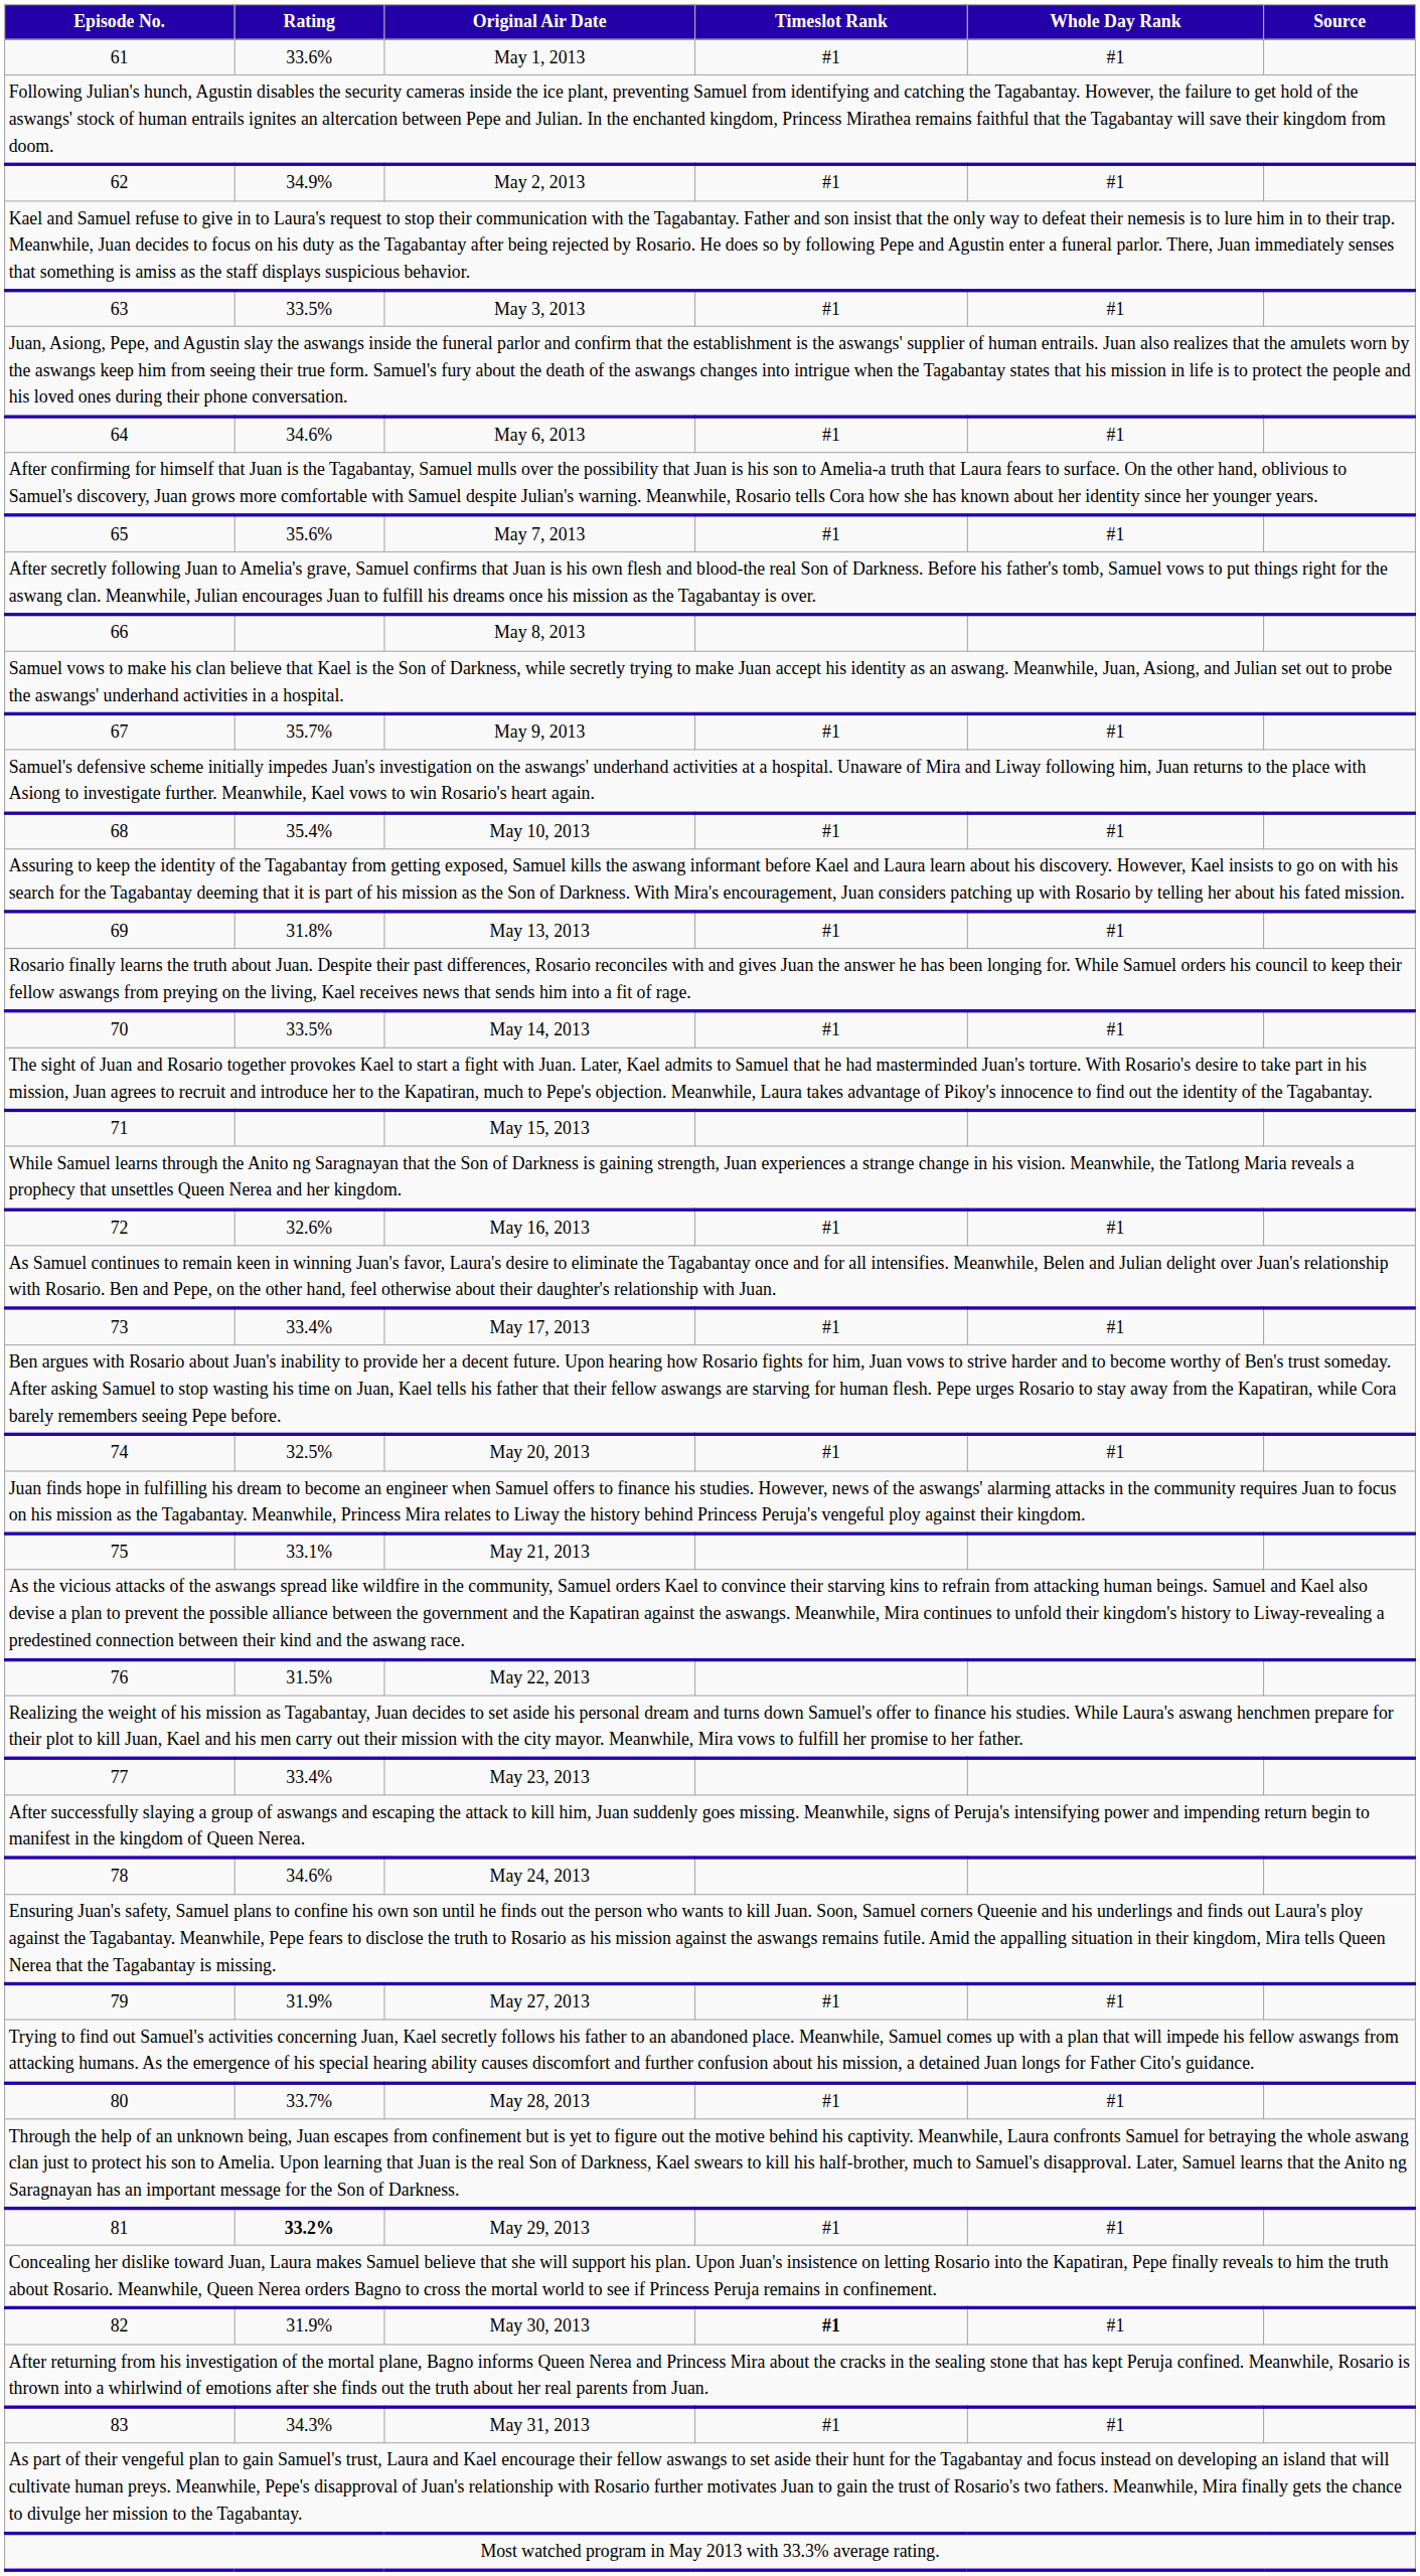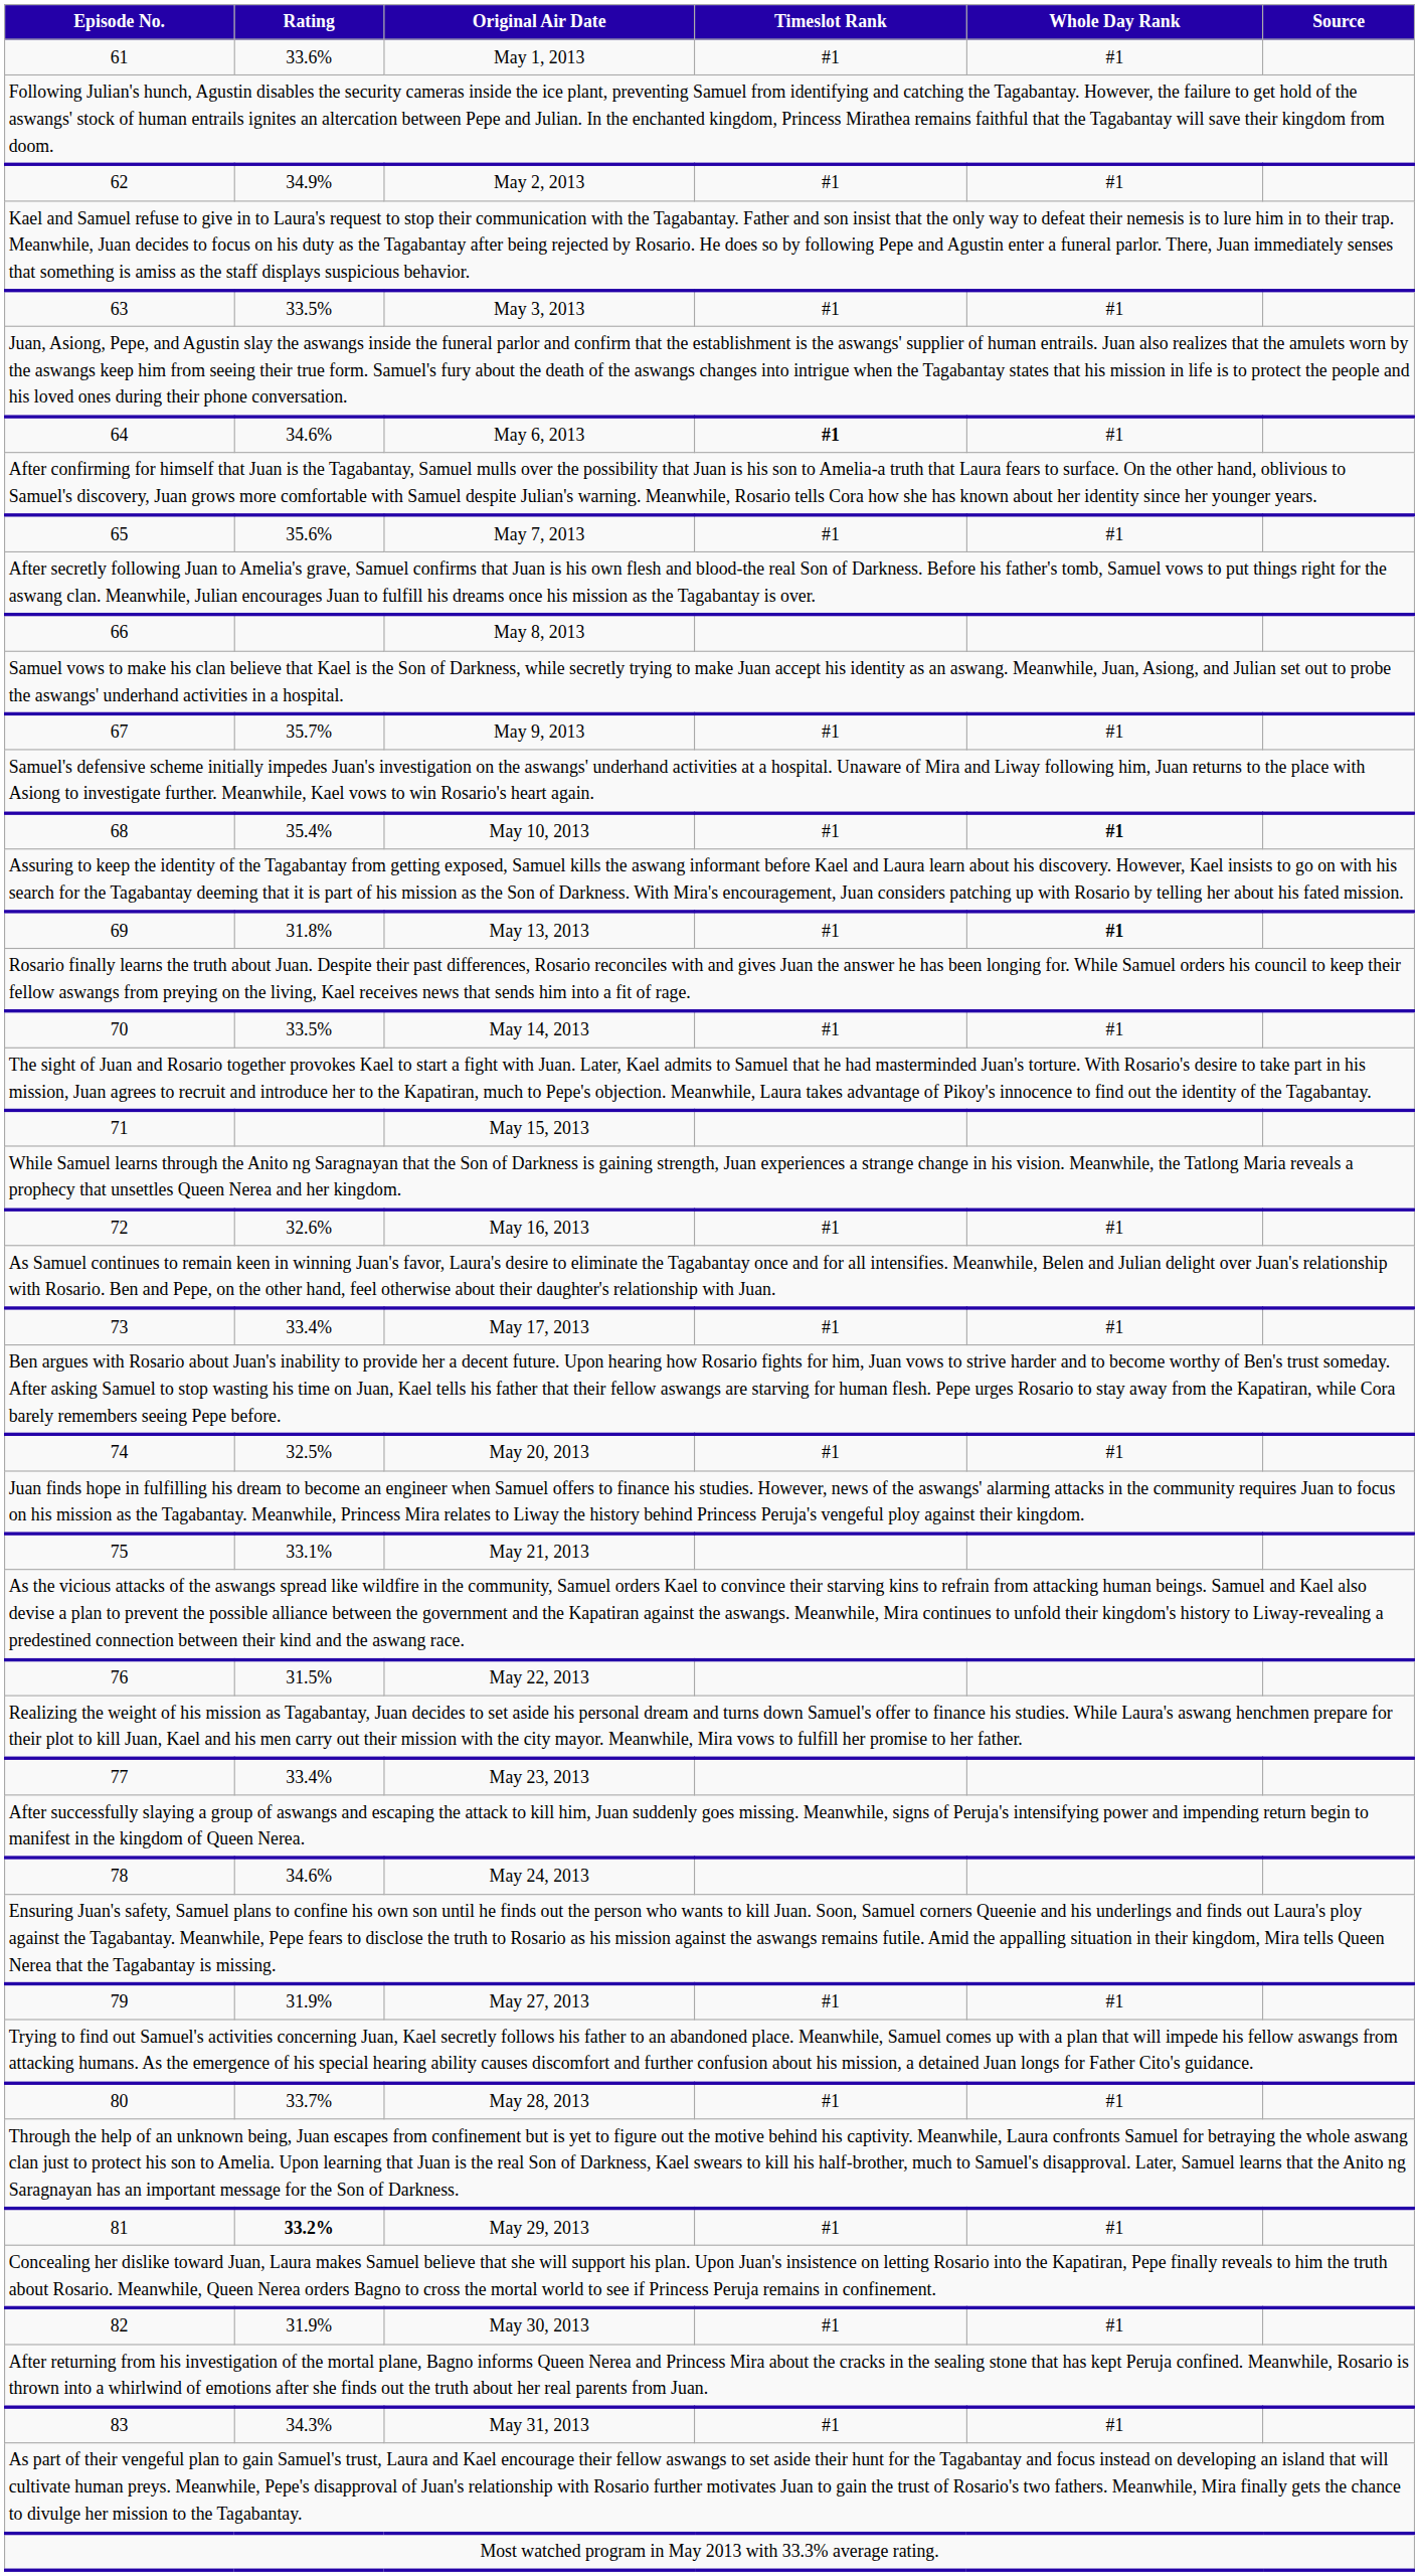64 | Timeslot Rank: normal -> bold
68 | Whole Day Rank: normal -> bold
69 | Whole Day Rank: normal -> bold
82 | Timeslot Rank: bold -> normal
